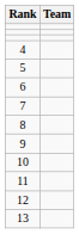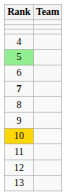row 6 | Rank: no background -> lightgreen background
row 8 | Rank: normal -> bold
row 11 | Rank: no background -> gold background
